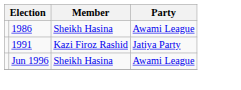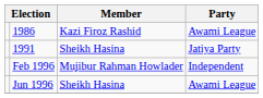1986 | Member: Sheikh Hasina -> Kazi Firoz Rashid
1991 | Member: Kazi Firoz Rashid -> Sheikh Hasina
+ row: Feb 1996 | Mujibur Rahman Howlader | Independent
